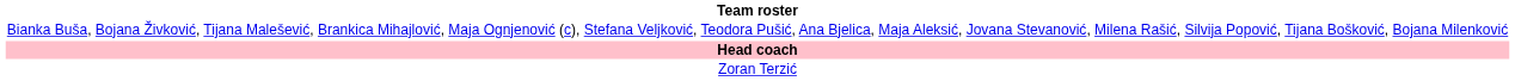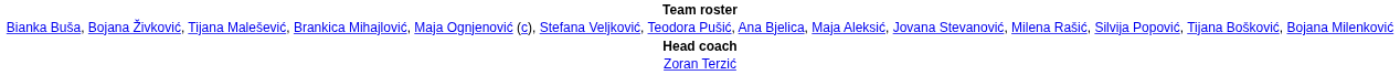row 3 | column 1: pink background -> no background
